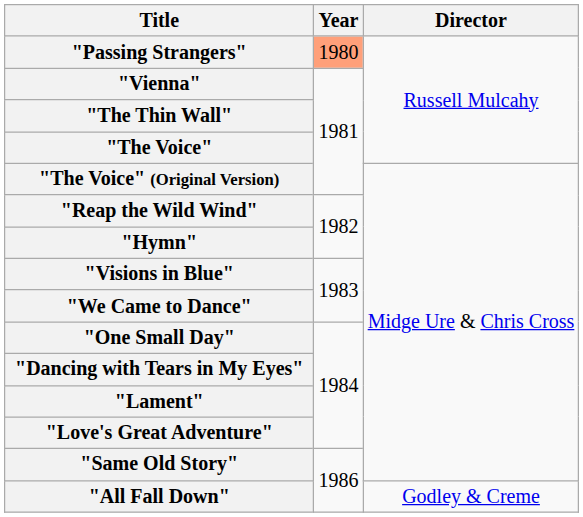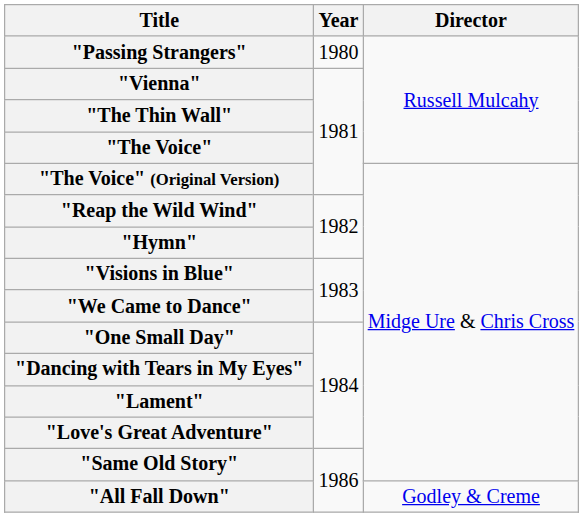"Passing Strangers" | Year: lightsalmon background -> no background
